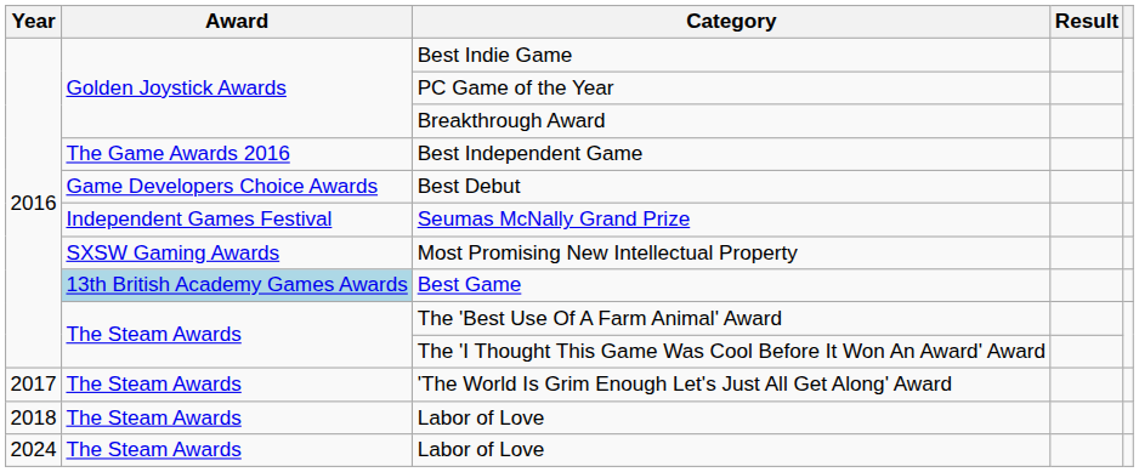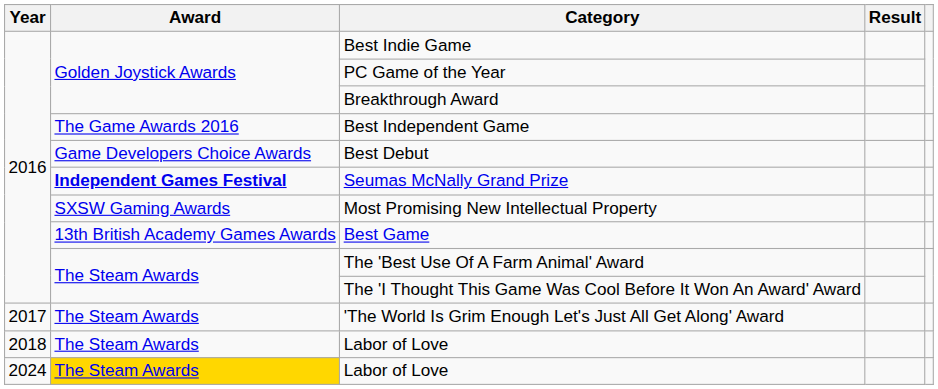Seumas McNally Grand Prize | Award: normal -> bold
Best Game | Award: lightblue background -> no background
2024 / Labor of Love | Award: no background -> gold background
